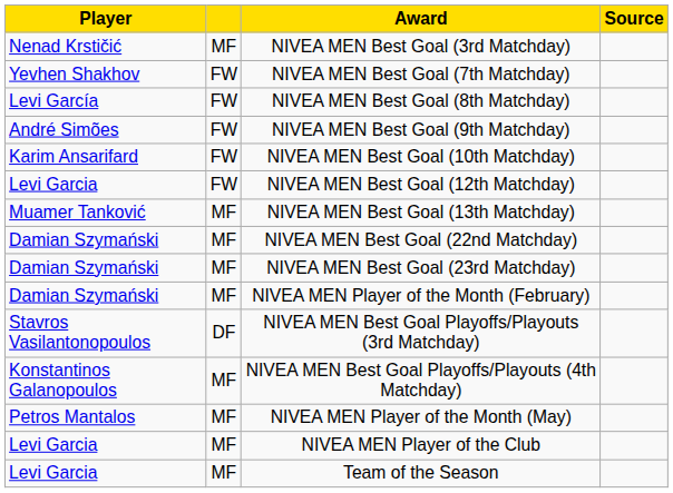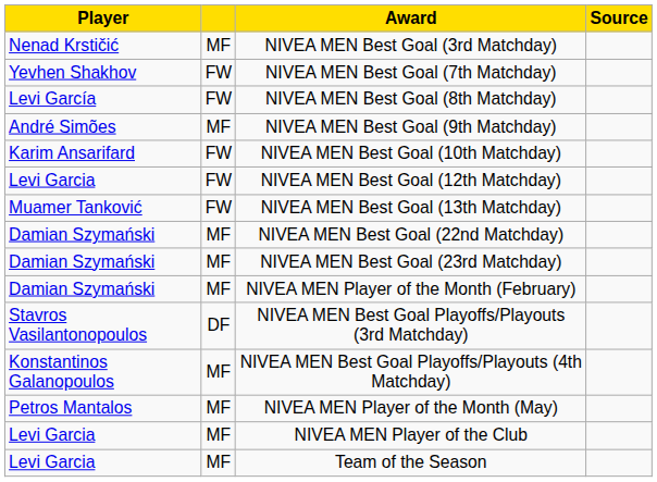NIVEA MEN Best Goal (9th Matchday) | column 2: FW -> MF
NIVEA MEN Best Goal (13th Matchday) | column 2: MF -> FW
